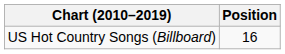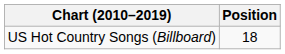US Hot Country Songs (Billboard) | Position: 16 -> 18
